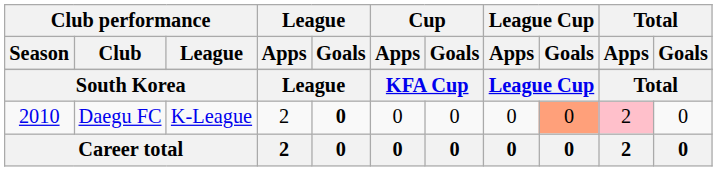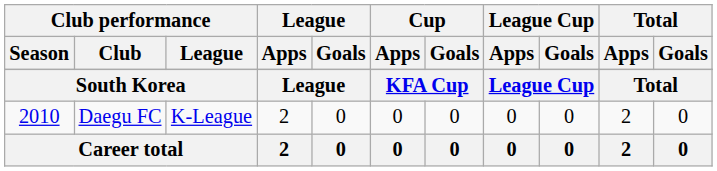Daegu FC | League / Goals: bold -> normal
Daegu FC | League Cup / Goals: lightsalmon background -> no background
Daegu FC | Total / Apps: pink background -> no background
